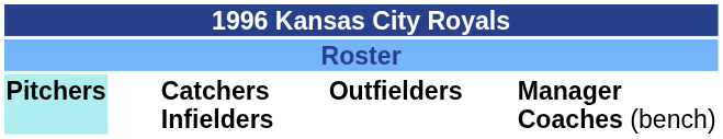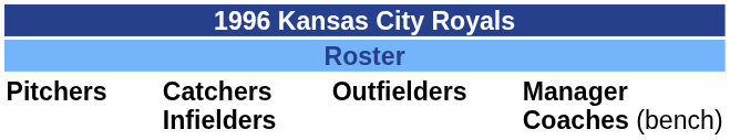Pitchers | column 1: paleturquoise background -> no background
